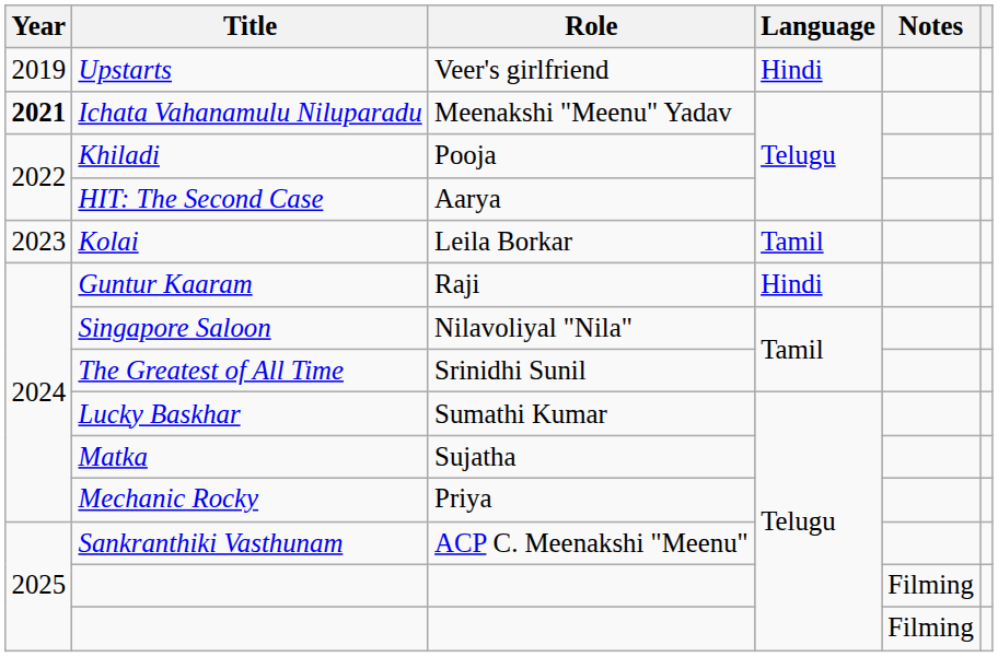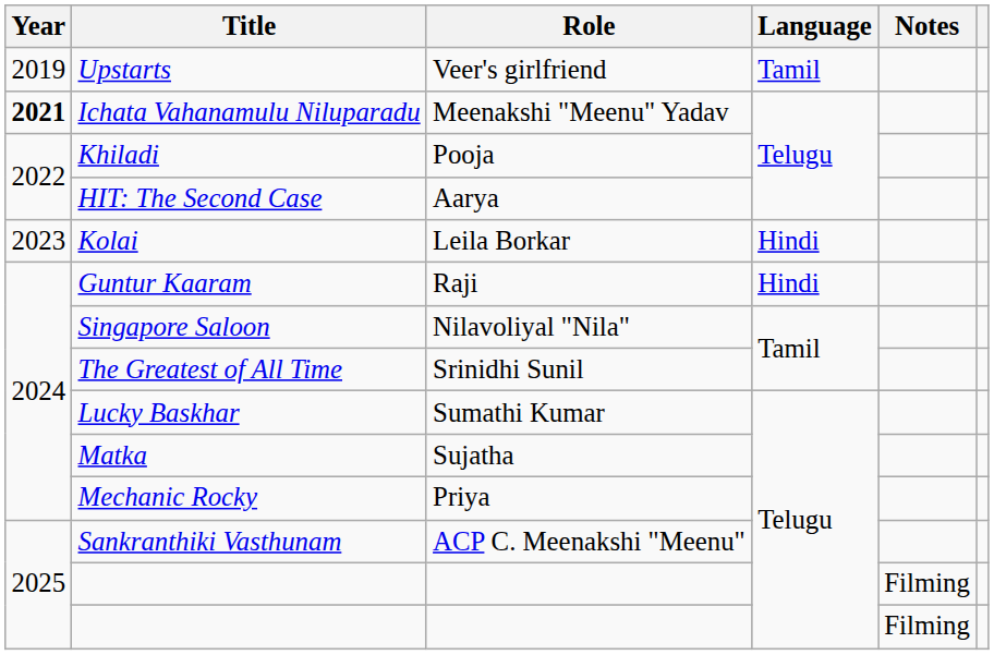Upstarts | Language: Hindi -> Tamil
Kolai | Language: Tamil -> Hindi
